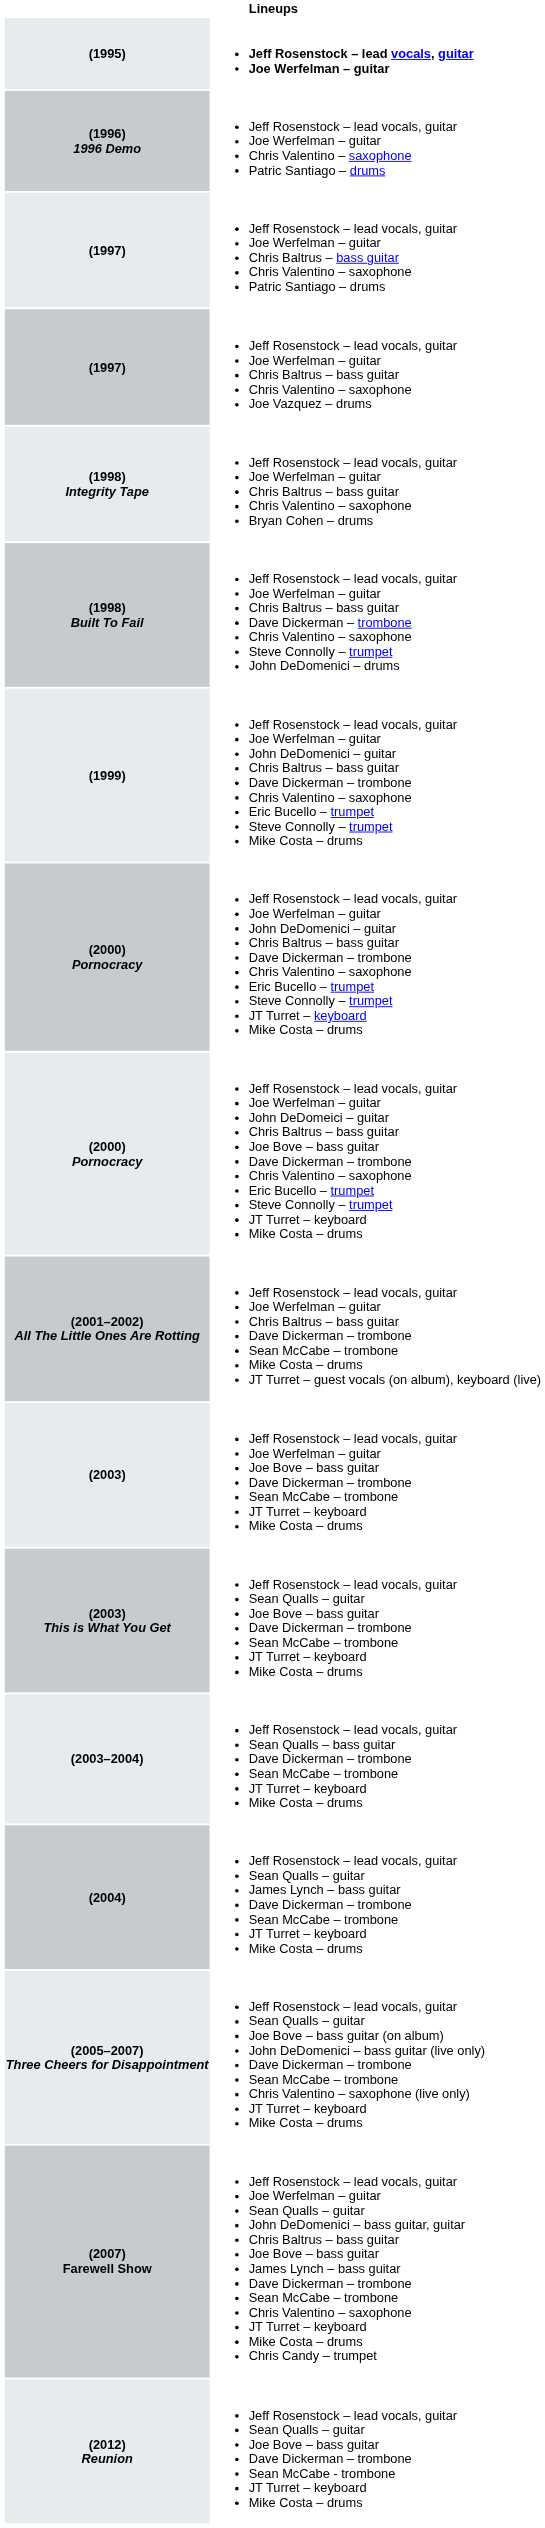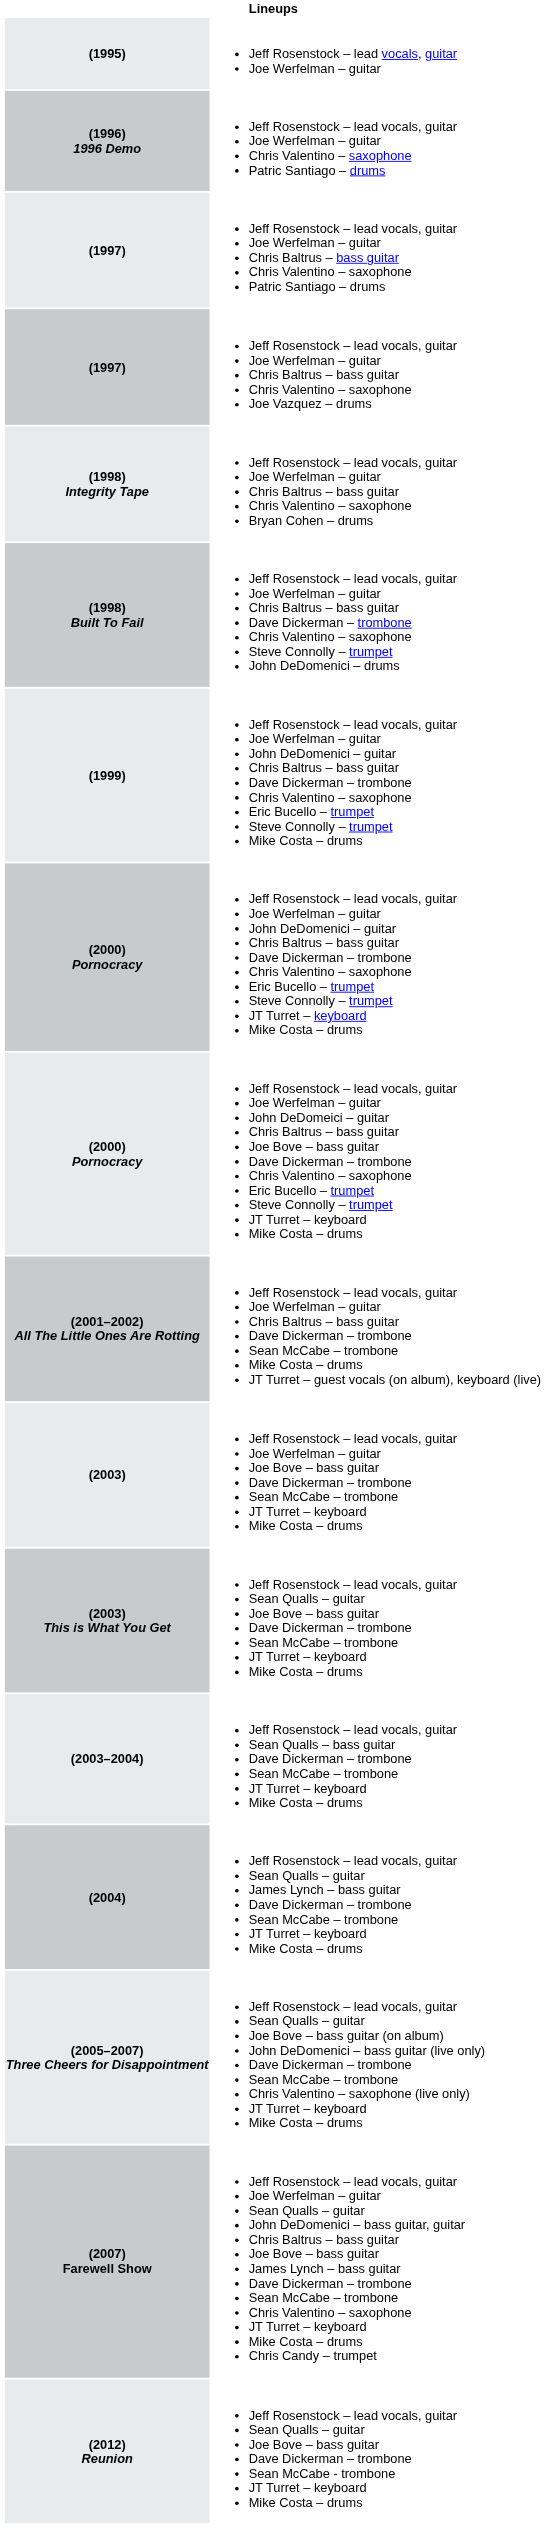Jeff Rosenstock – lead vocals, guitar Joe Werfelman – guitar | column 2: bold -> normal
